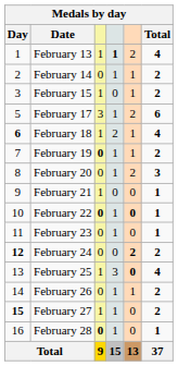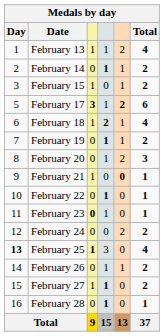February 13 | column 4: bold -> normal
February 14 | column 4: normal -> bold
February 17 | column 3: normal -> bold
February 17 | column 5: normal -> bold
February 18 | Day: bold -> normal
February 18 | column 4: normal -> bold
February 19 | column 3: bold -> normal
February 19 | column 4: normal -> bold
February 21 | column 5: normal -> bold
February 22 | column 3: bold -> normal
February 22 | column 4: normal -> bold
February 22 | column 5: bold -> normal
February 23 | column 3: normal -> bold
February 24 | Day: bold -> normal
February 24 | column 5: bold -> normal
February 25 | Day: normal -> bold
February 25 | column 3: normal -> bold
February 25 | column 5: bold -> normal
February 27 | Day: bold -> normal
February 27 | column 4: normal -> bold
February 28 | column 3: bold -> normal
February 28 | column 4: normal -> bold
